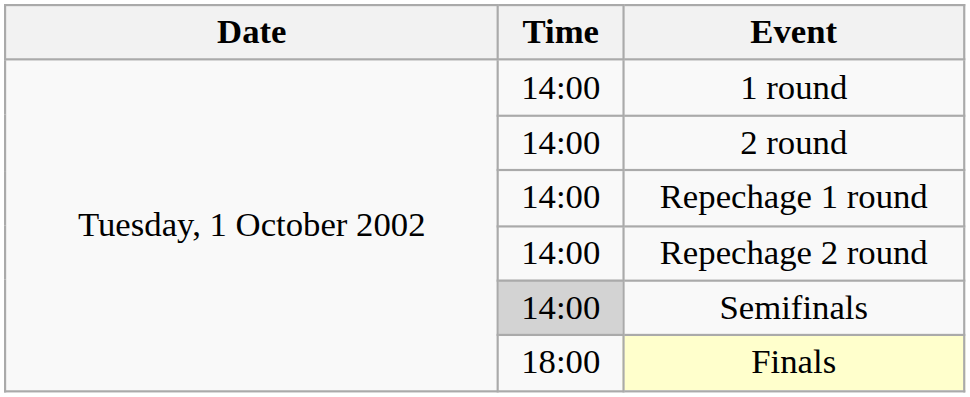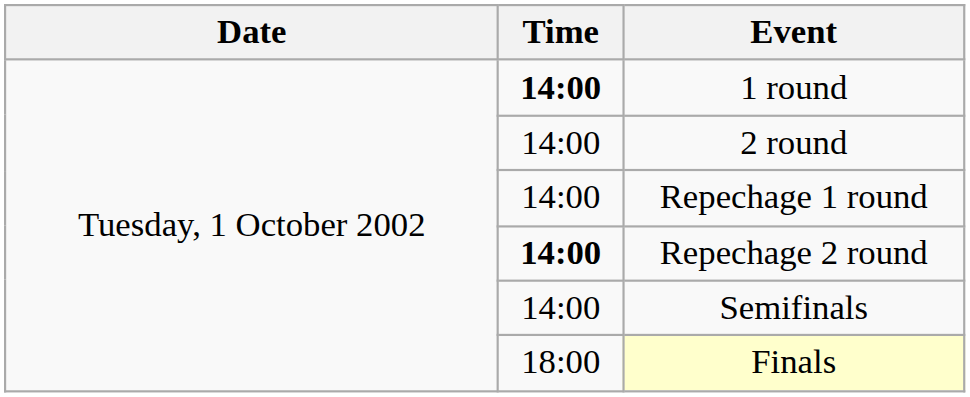1 round | Time: normal -> bold
Repechage 2 round | Time: normal -> bold
Semifinals | Time: lightgrey background -> no background
